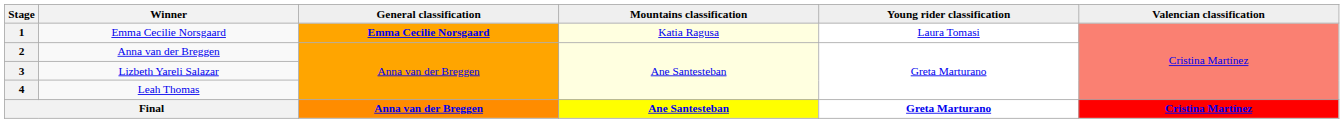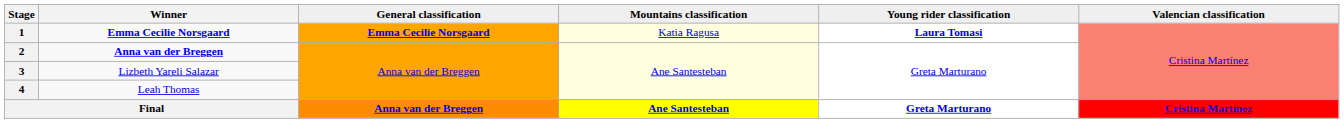1 | Winner: normal -> bold
1 | Young rider classification: normal -> bold
2 | Winner: normal -> bold
